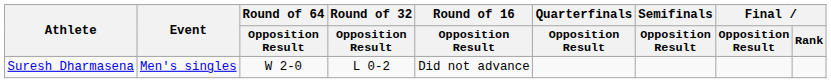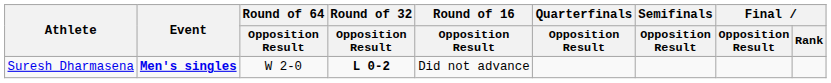Suresh Dharmasena | Event: normal -> bold
Suresh Dharmasena | Round of 32 / Opposition Result: normal -> bold
